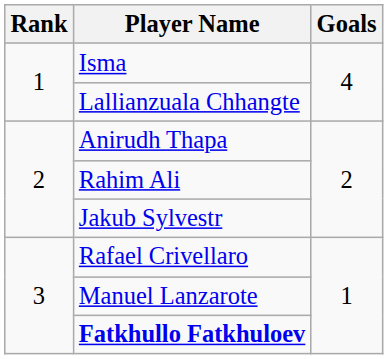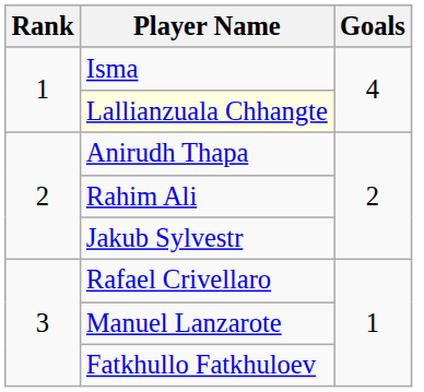Lallianzuala Chhangte | Player Name: no background -> lightyellow background
Fatkhullo Fatkhuloev | Player Name: bold -> normal
